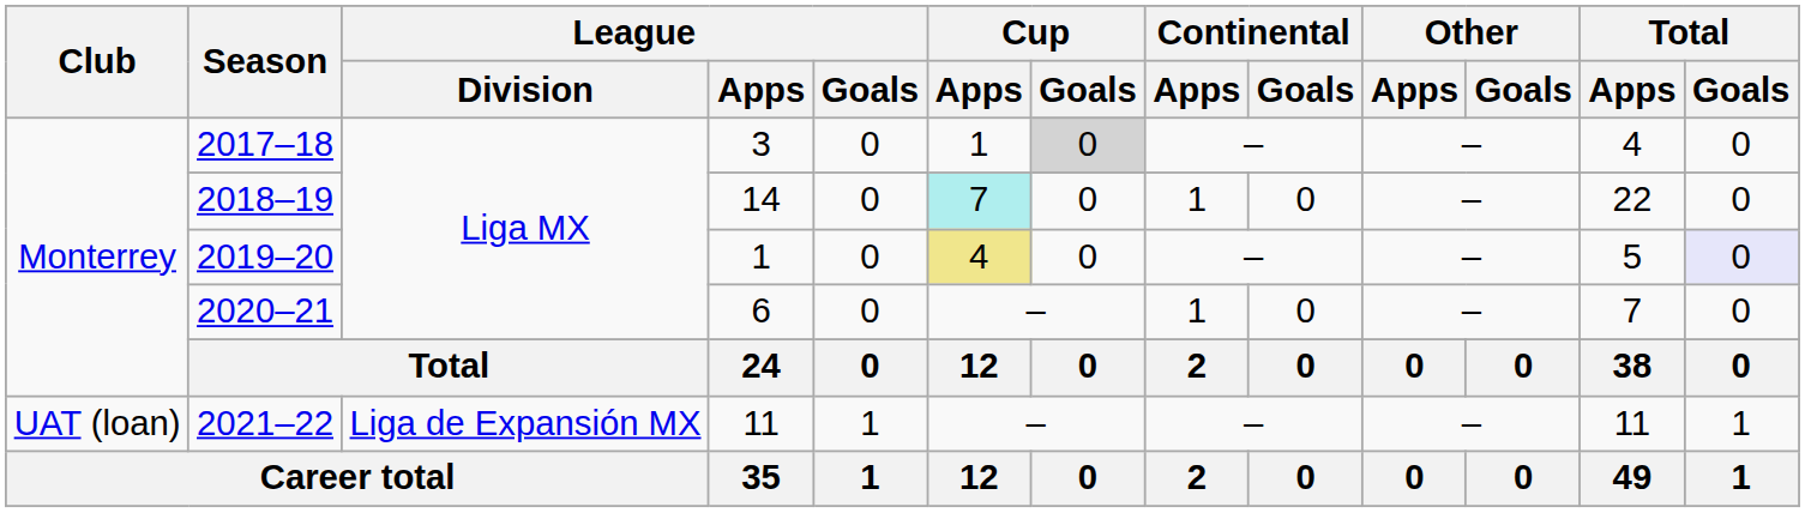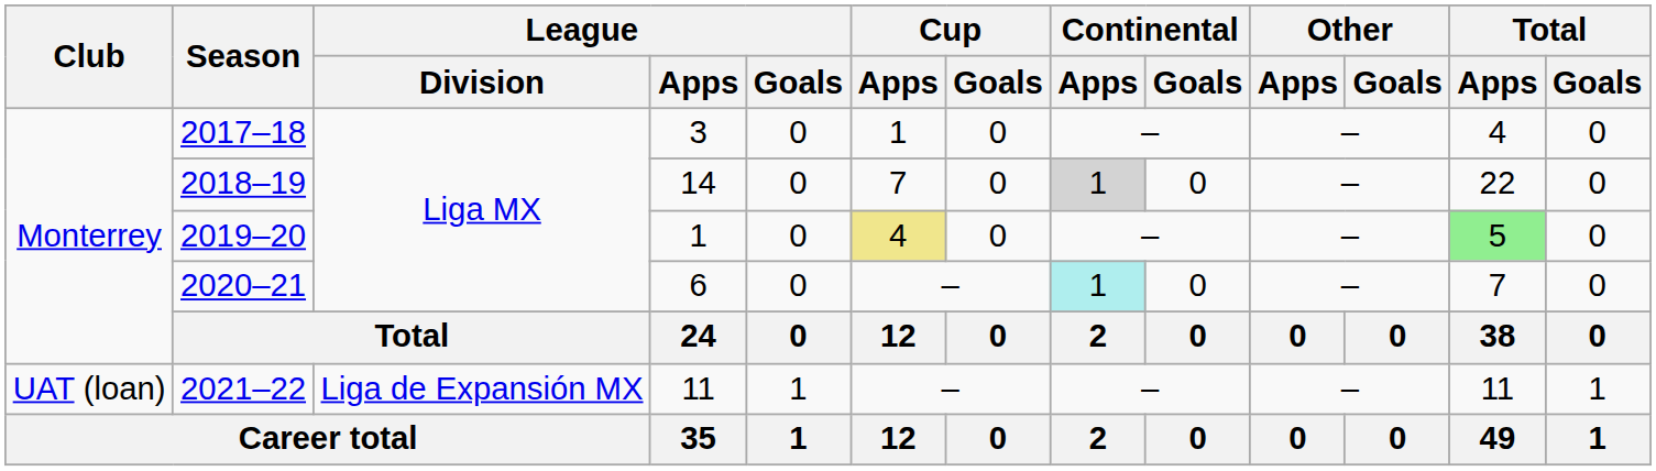2017–18 | Cup / Goals: lightgrey background -> no background
2018–19 | Cup / Apps: paleturquoise background -> no background
2018–19 | Continental / Apps: no background -> lightgrey background
2019–20 | Total / Apps: no background -> lightgreen background
2019–20 | Total / Goals: lavender background -> no background
2020–21 | Continental / Apps: no background -> paleturquoise background
